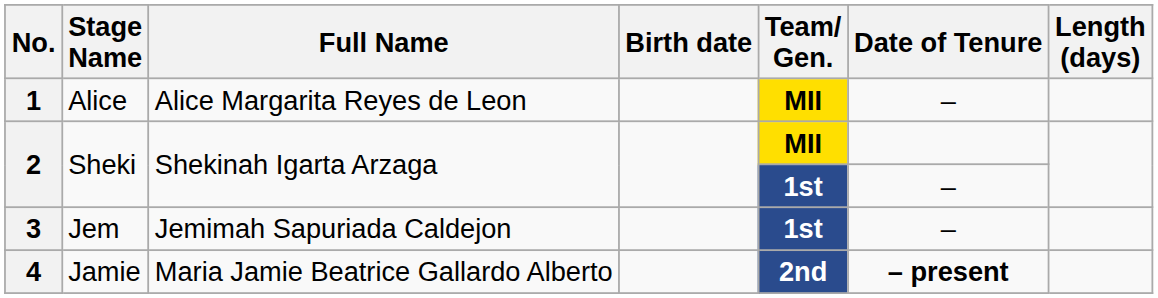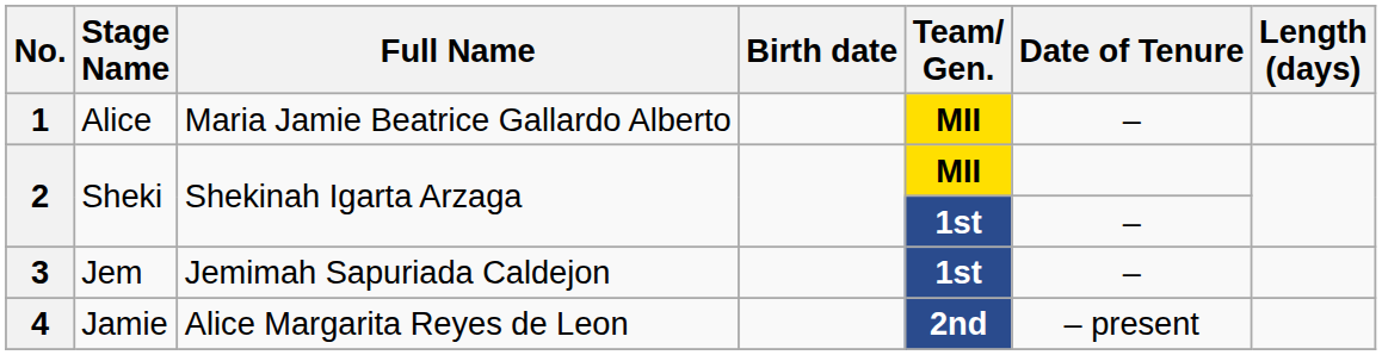1 | Full Name: Alice Margarita Reyes de Leon -> Maria Jamie Beatrice Gallardo Alberto
4 | Full Name: Maria Jamie Beatrice Gallardo Alberto -> Alice Margarita Reyes de Leon
4 | Date of Tenure: bold -> normal
